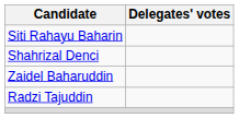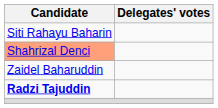Shahrizal Denci | Candidate: no background -> lightsalmon background
Radzi Tajuddin | Candidate: normal -> bold
